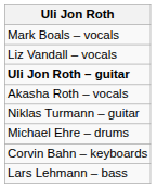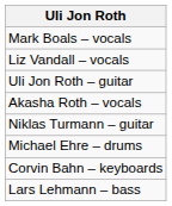row 4 | column 1: bold -> normal
